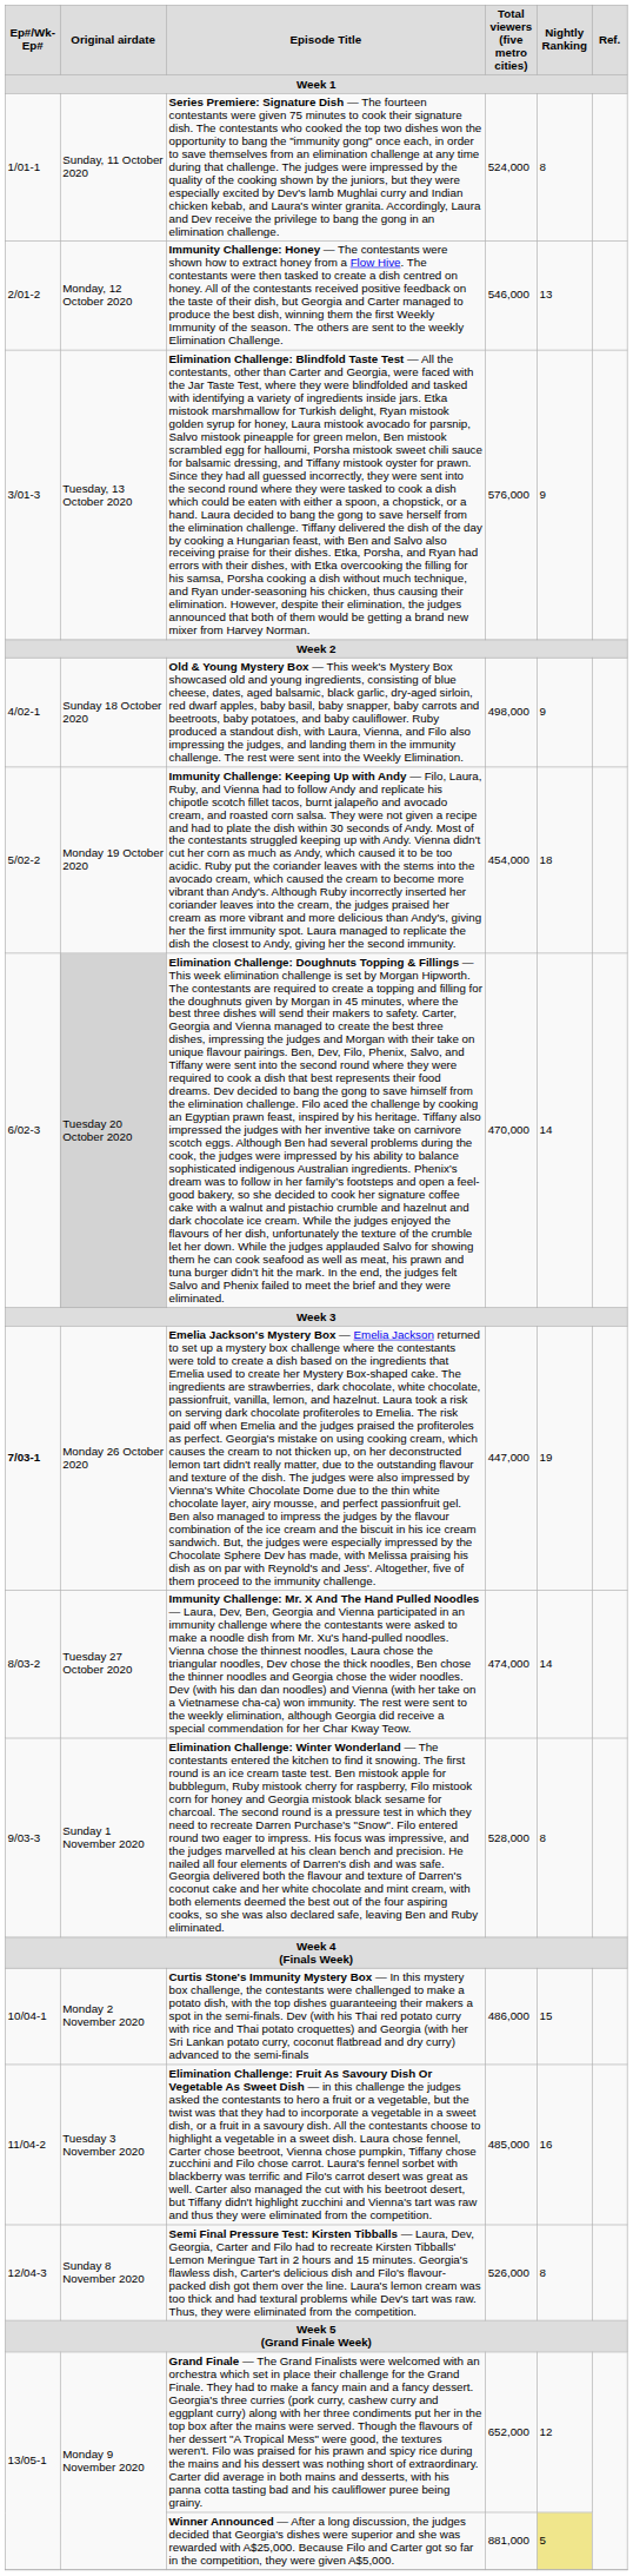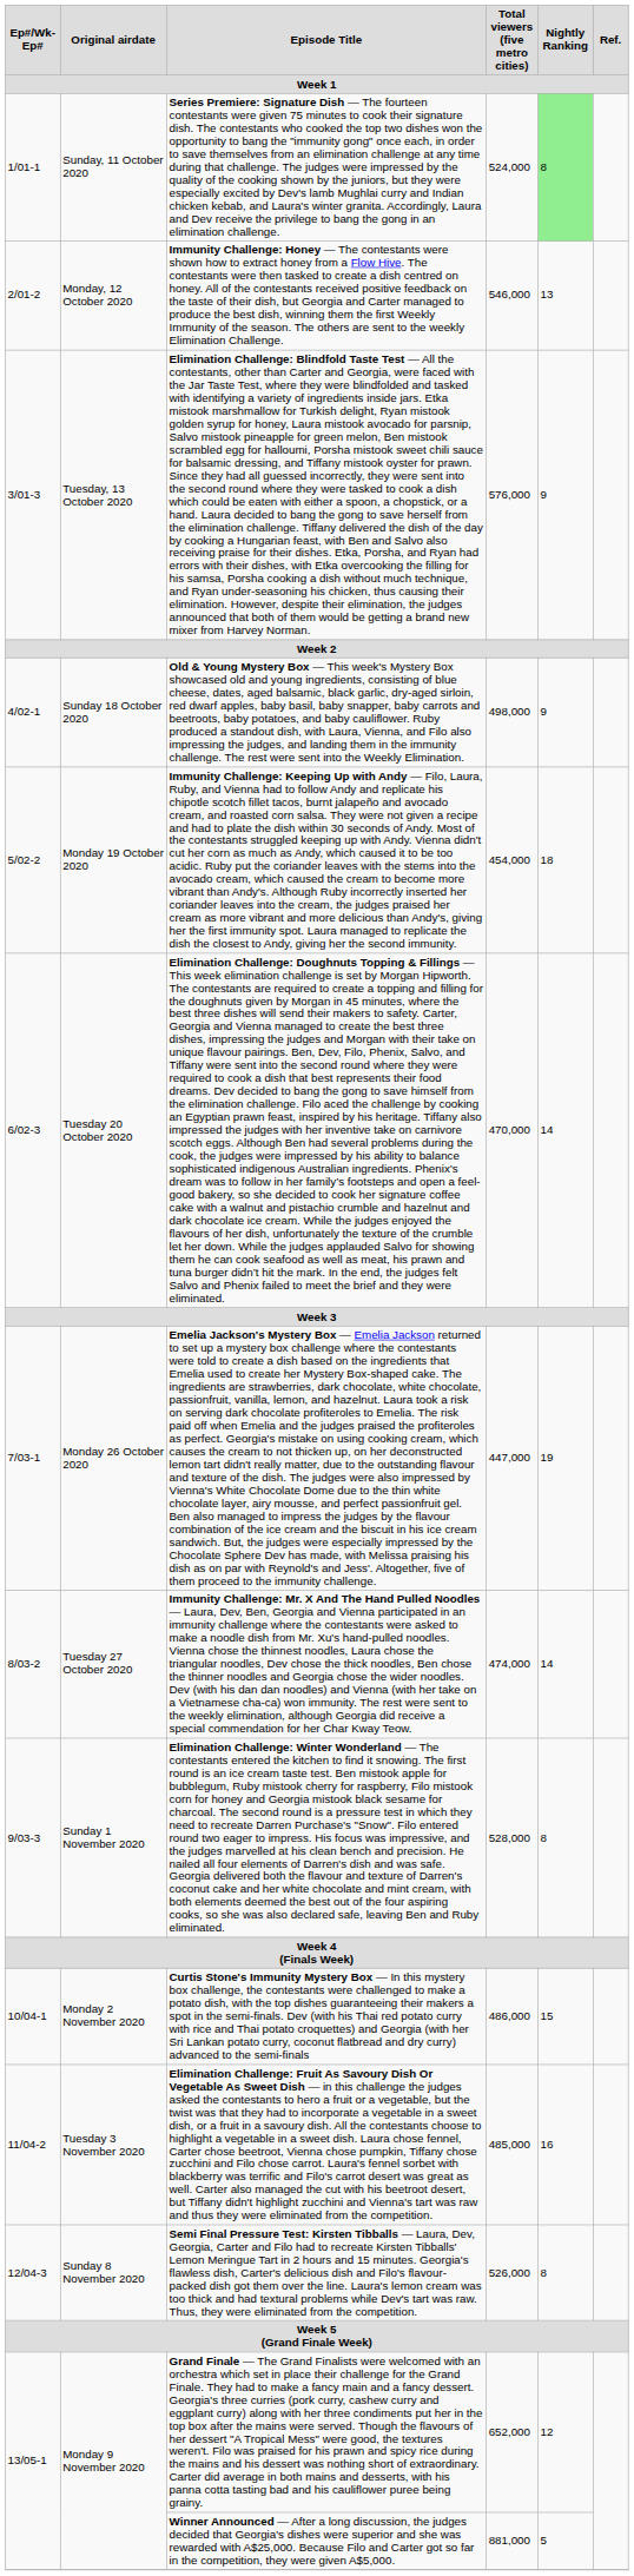row 3 | Nightly Ranking: no background -> lightgreen background
row 9 | Original airdate: lightgrey background -> no background
row 11 | Ep#/Wk-Ep#: bold -> normal
row 20 | Nightly Ranking: khaki background -> no background
